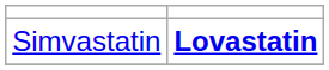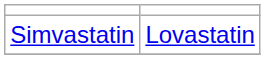Simvastatin | column 2: bold -> normal
